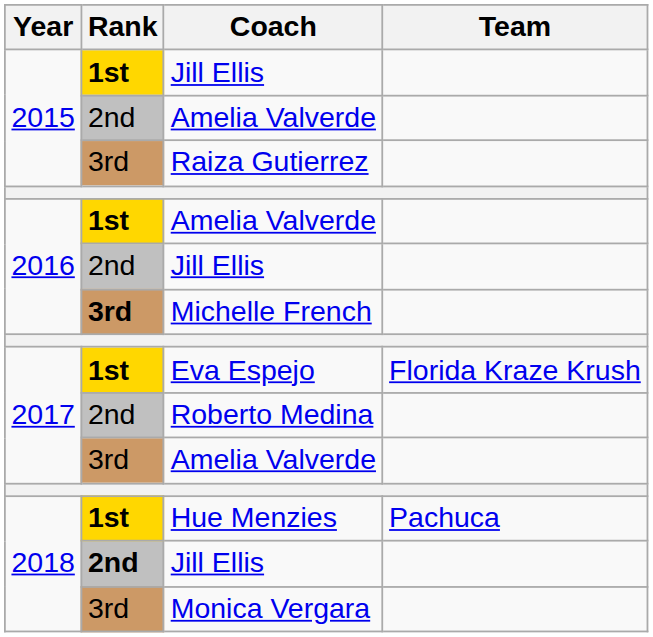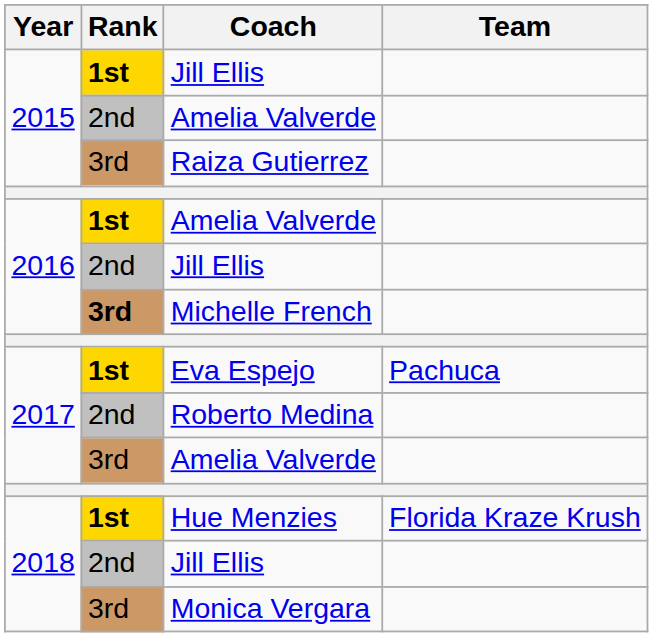Eva Espejo | Team: Florida Kraze Krush -> Pachuca
Hue Menzies | Team: Pachuca -> Florida Kraze Krush
2018 / Jill Ellis | Rank: bold -> normal
